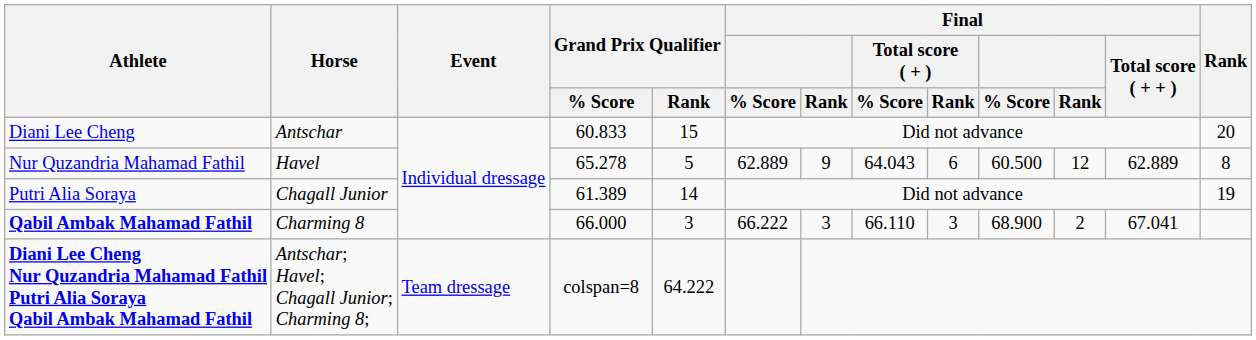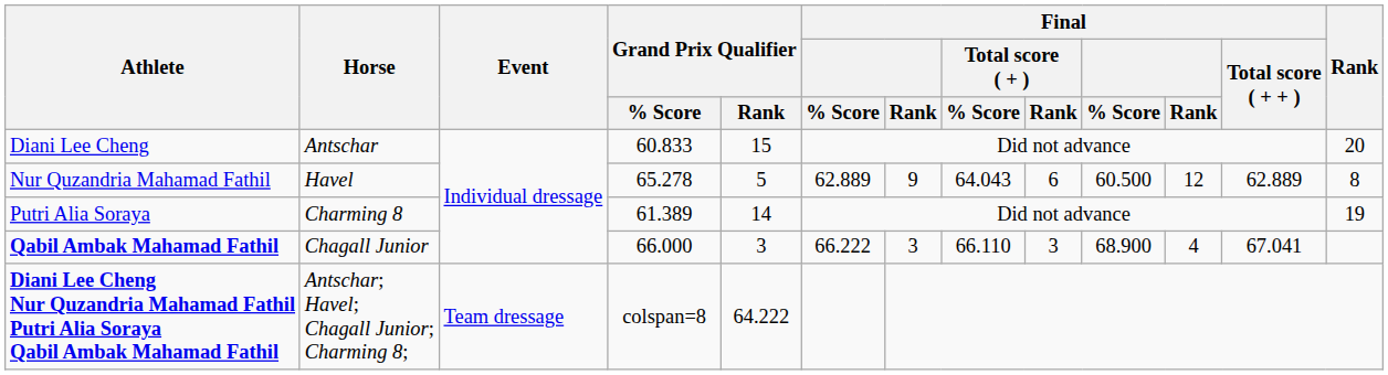Putri Alia Soraya | Horse: Chagall Junior -> Charming 8
Qabil Ambak Mahamad Fathil | Horse: Charming 8 -> Chagall Junior
Qabil Ambak Mahamad Fathil | column 11: 2 -> 4
